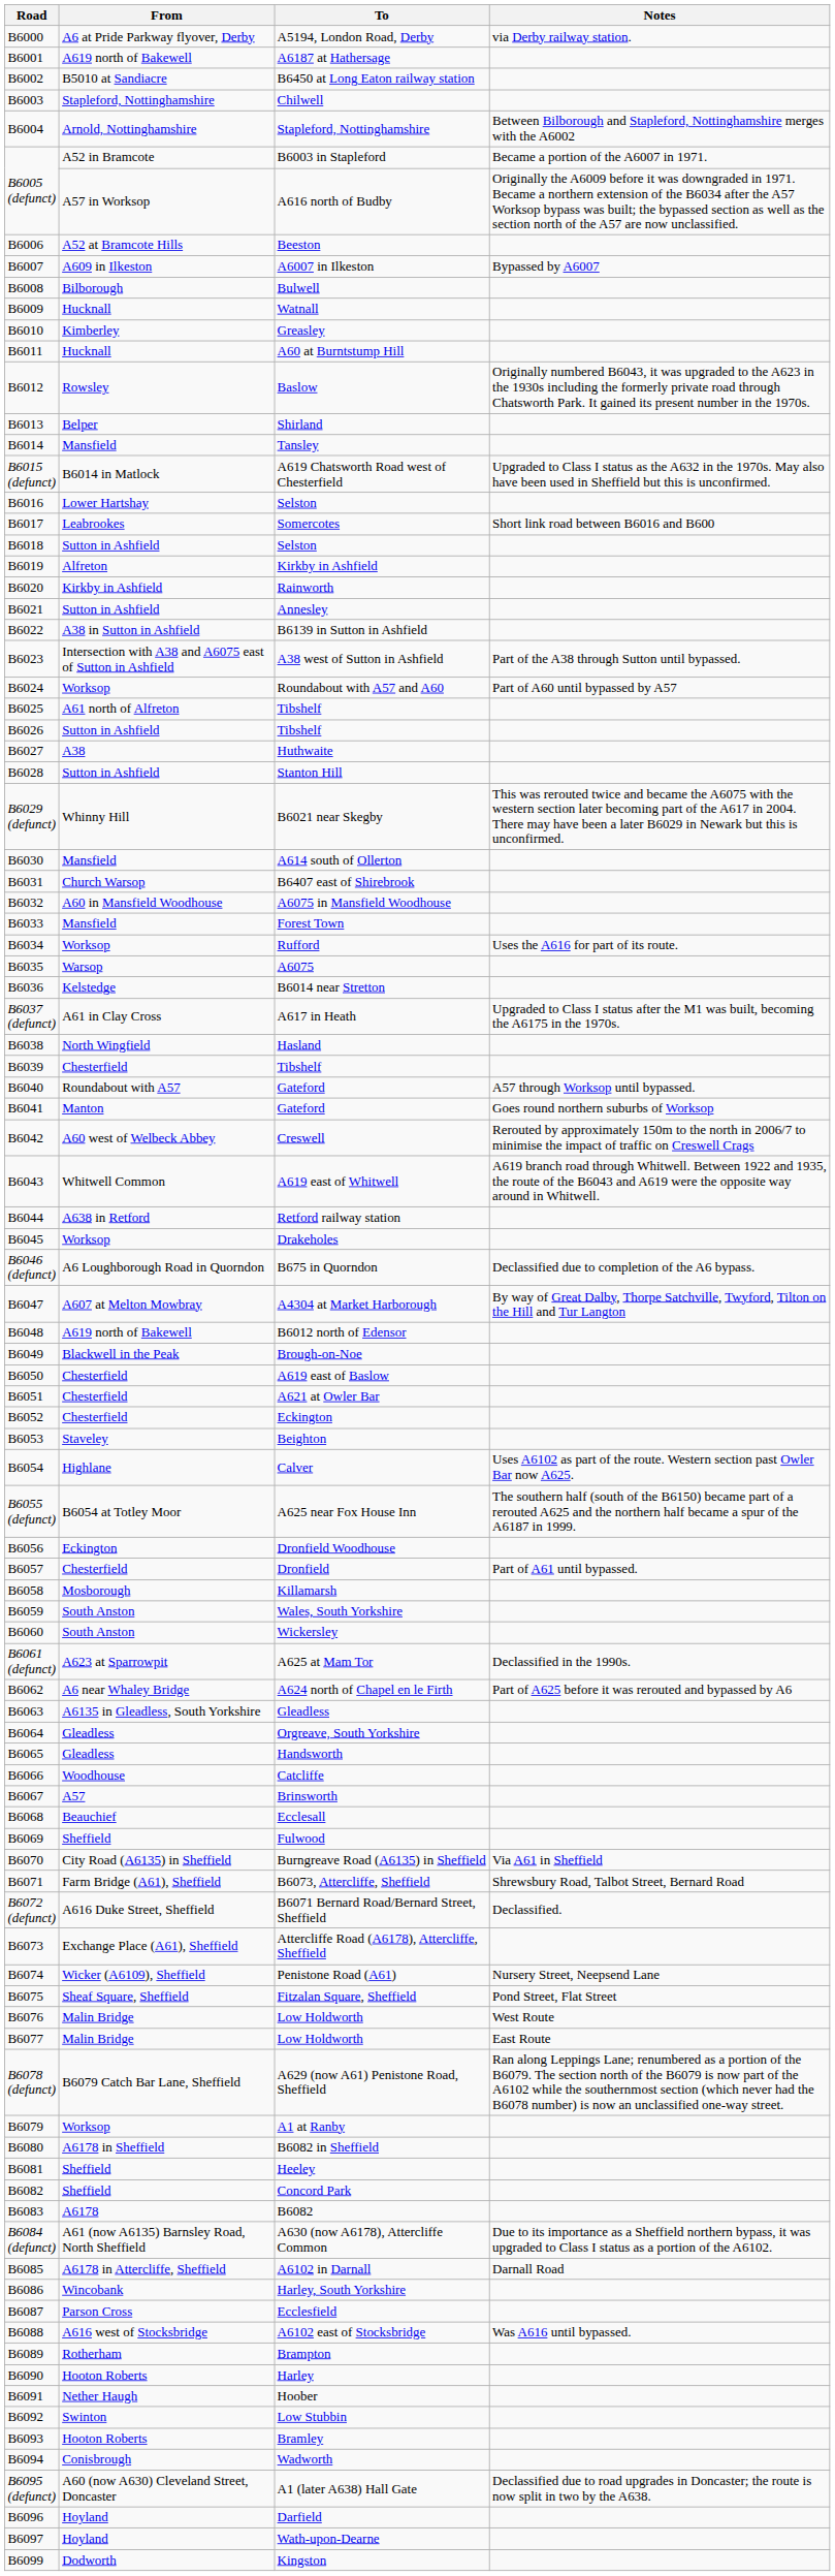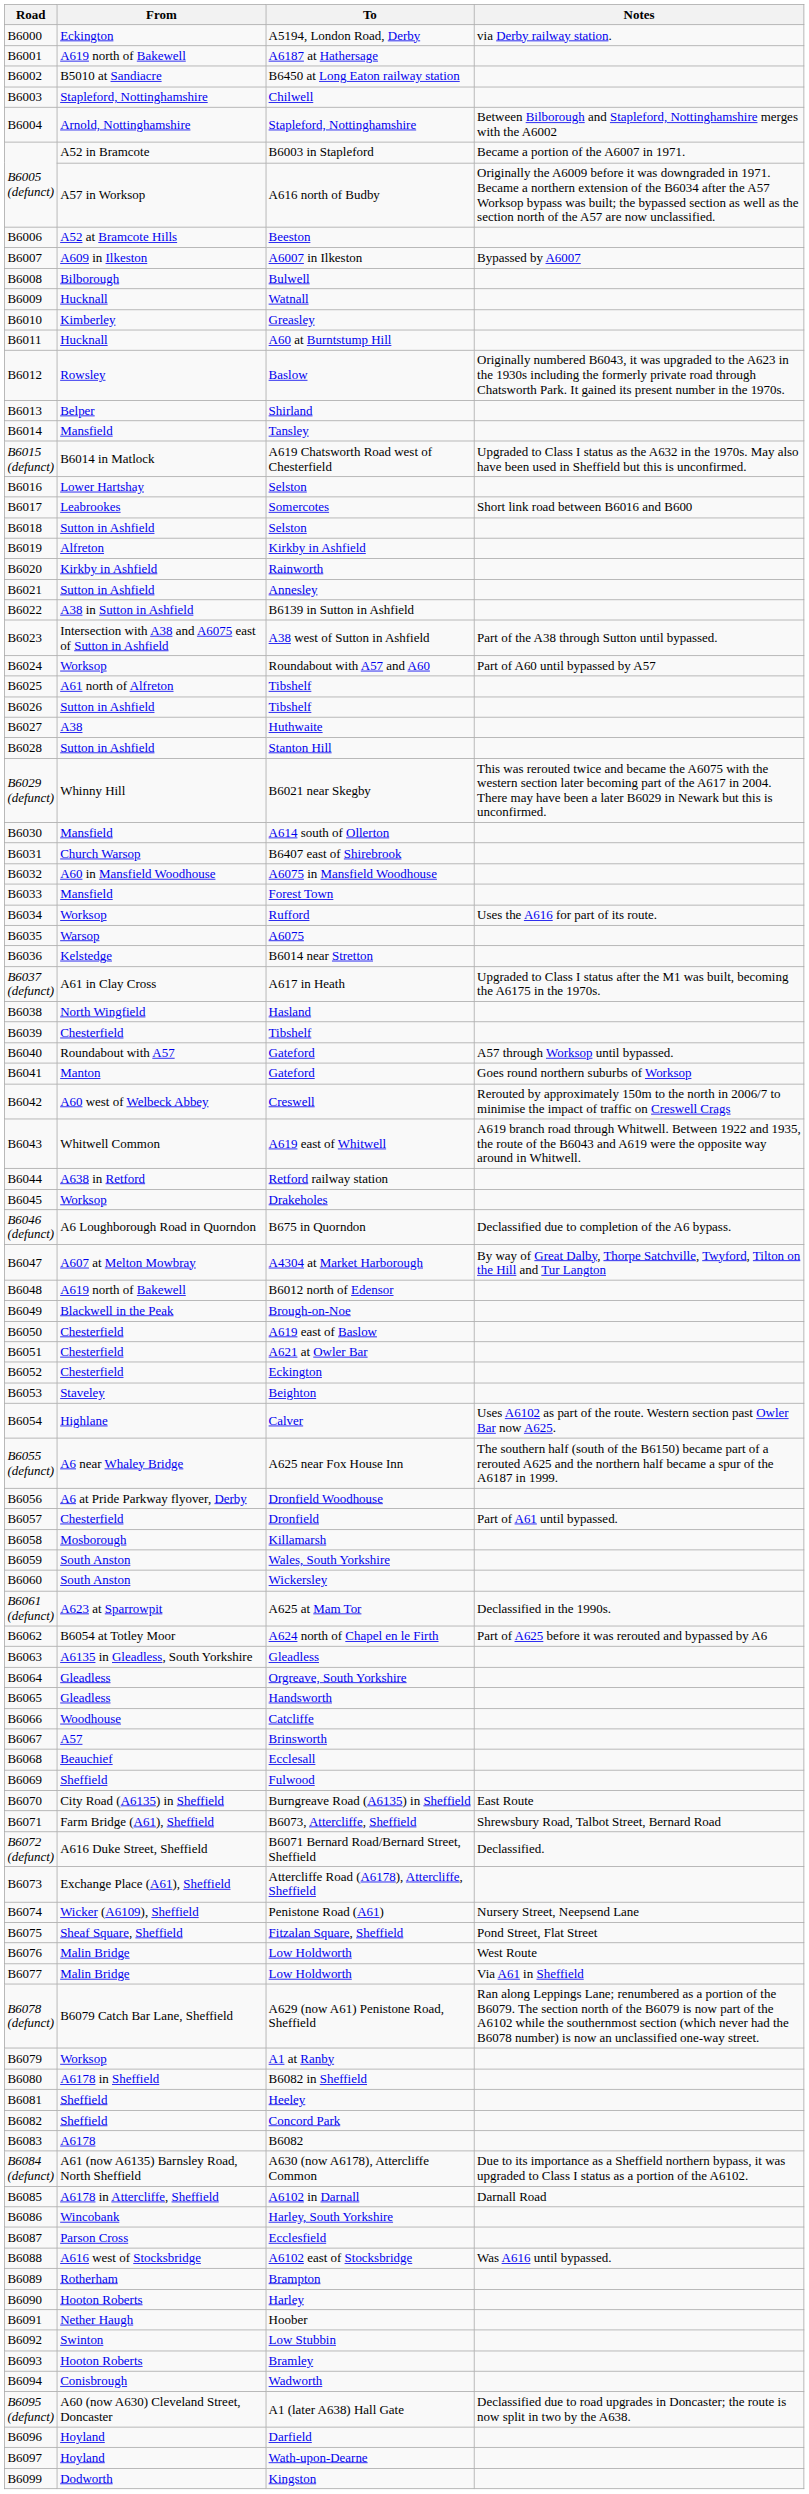A5194, London Road, Derby | From: A6 at Pride Parkway flyover, Derby -> Eckington
A625 near Fox House Inn | From: B6054 at Totley Moor -> A6 near Whaley Bridge
Dronfield Woodhouse | From: Eckington -> A6 at Pride Parkway flyover, Derby
A624 north of Chapel en le Firth | From: A6 near Whaley Bridge -> B6054 at Totley Moor
Burngreave Road (A6135) in Sheffield | Notes: Via A61 in Sheffield -> East Route
B6077 / Low Holdworth | Notes: East Route -> Via A61 in Sheffield
